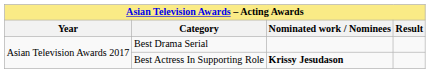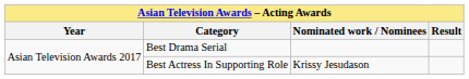Best Actress In Supporting Role | Nominated work / Nominees: bold -> normal
